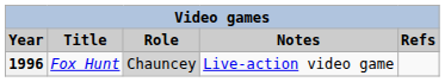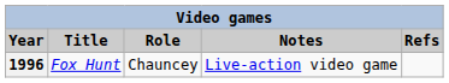1996 | Role: lightgrey background -> no background
